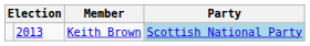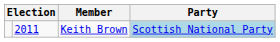Keith Brown | column 2: 2013 -> 2011
